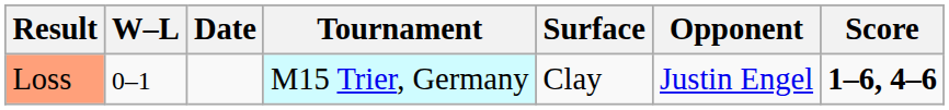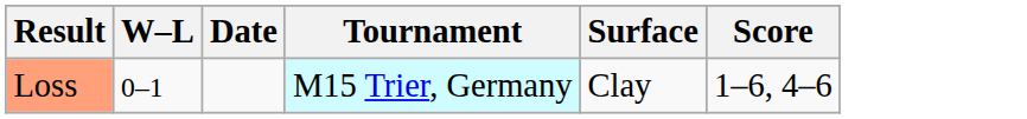- column: Opponent | Justin Engel
Loss | Score: bold -> normal
